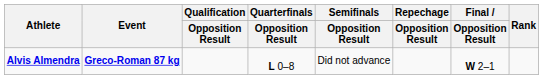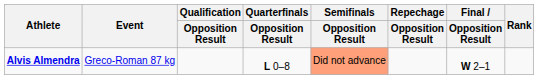Alvis Almendra | Event: bold -> normal
Alvis Almendra | Semifinals / Opposition Result: no background -> lightsalmon background
